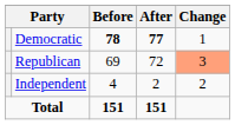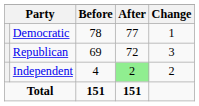Democratic | Before: bold -> normal
Democratic | After: bold -> normal
Republican | Change: lightsalmon background -> no background
Independent | After: no background -> lightgreen background
